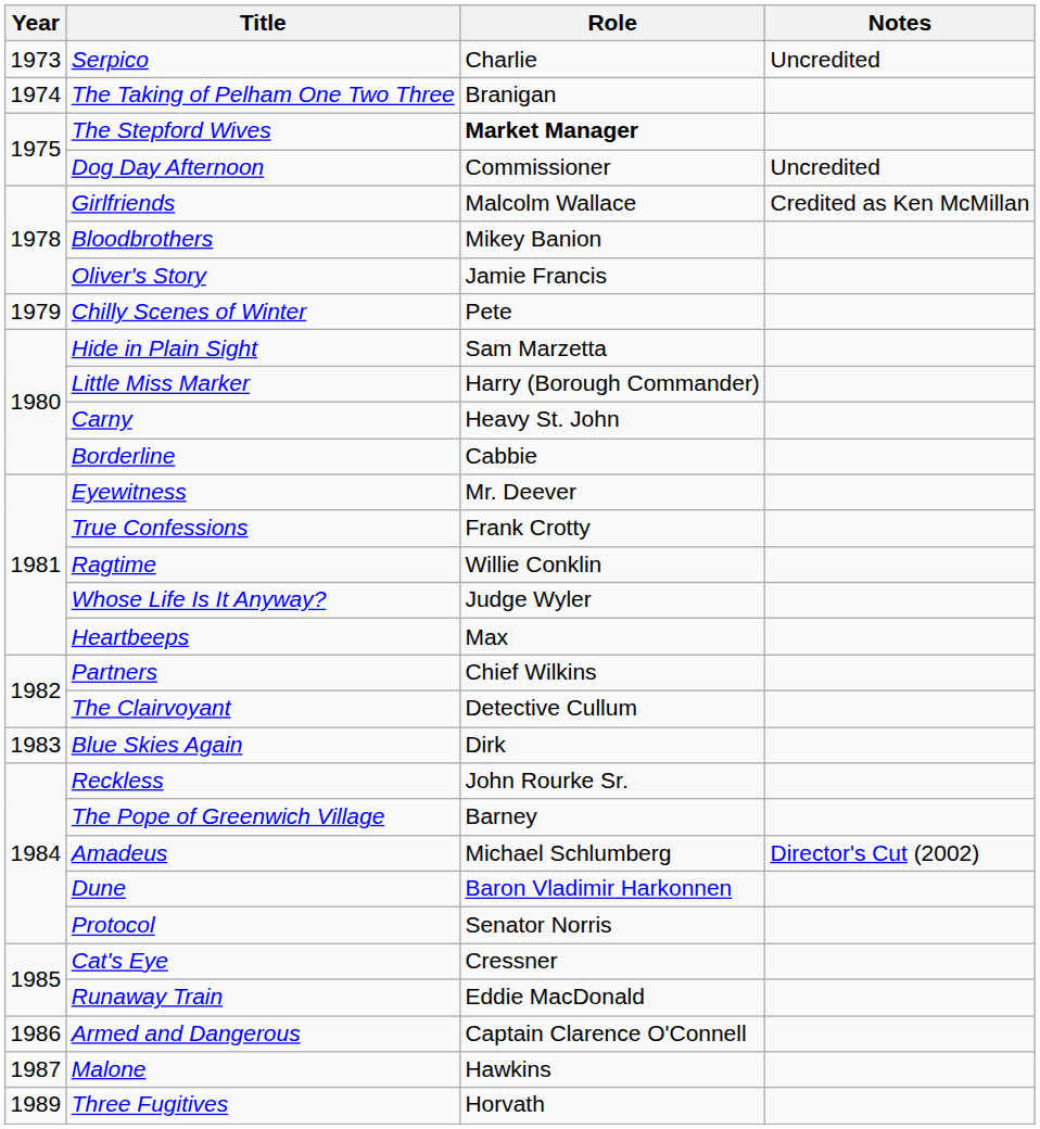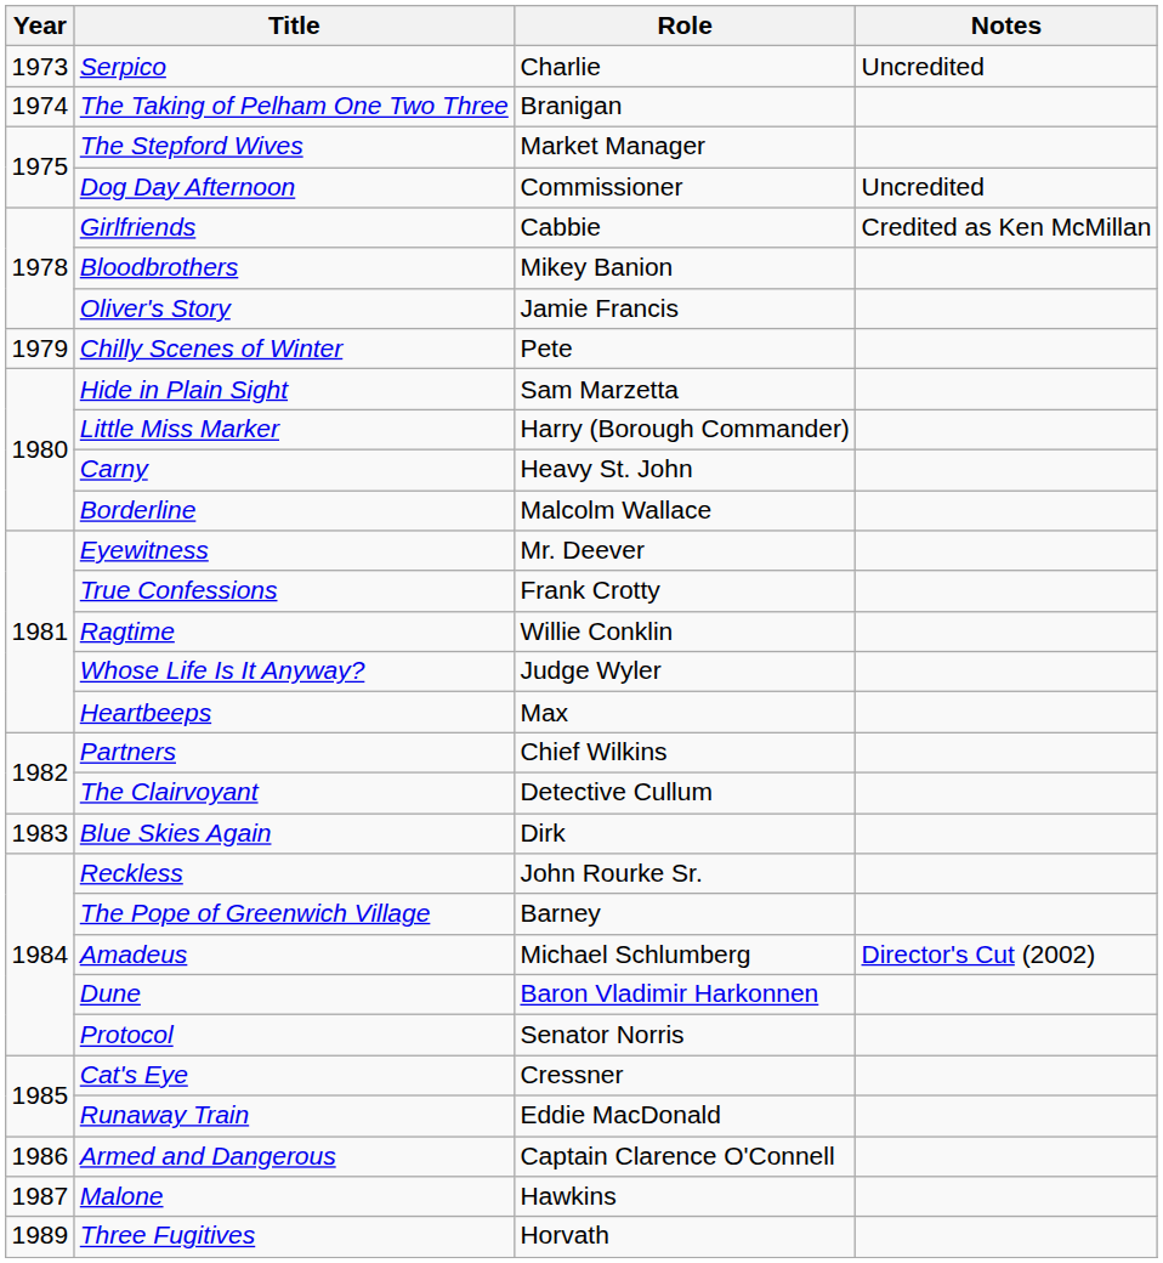The Stepford Wives | Role: bold -> normal
Girlfriends | Role: Malcolm Wallace -> Cabbie
Borderline | Role: Cabbie -> Malcolm Wallace
